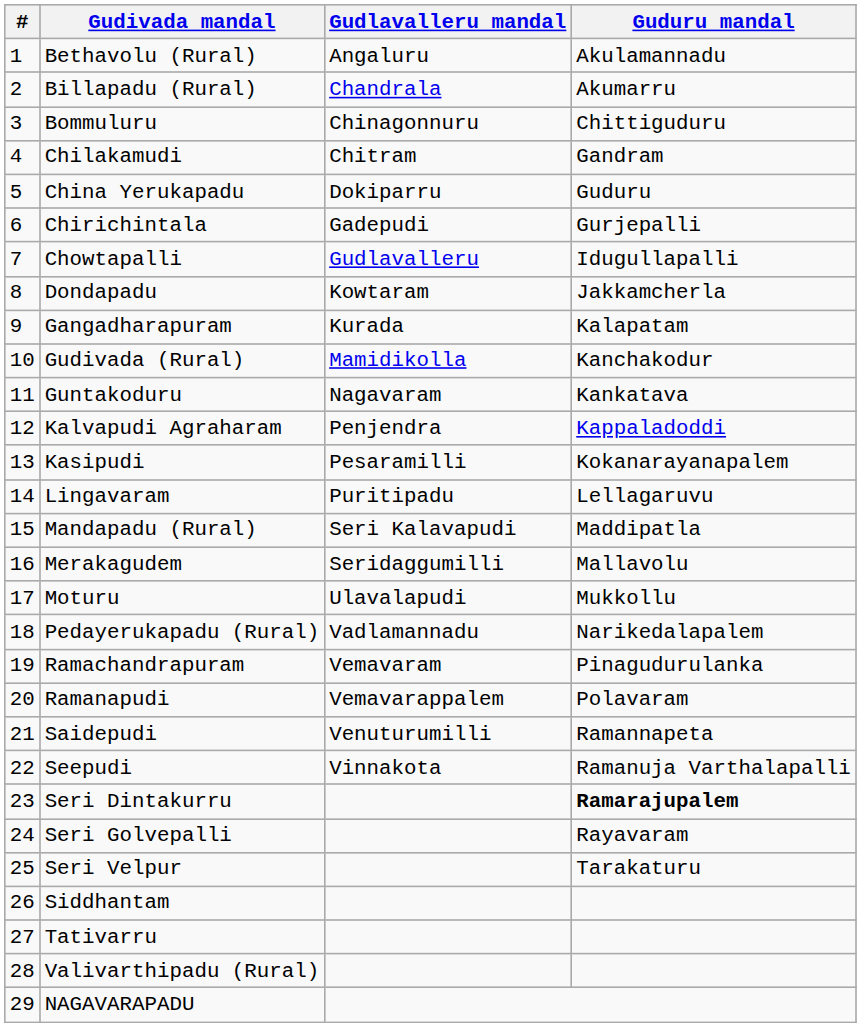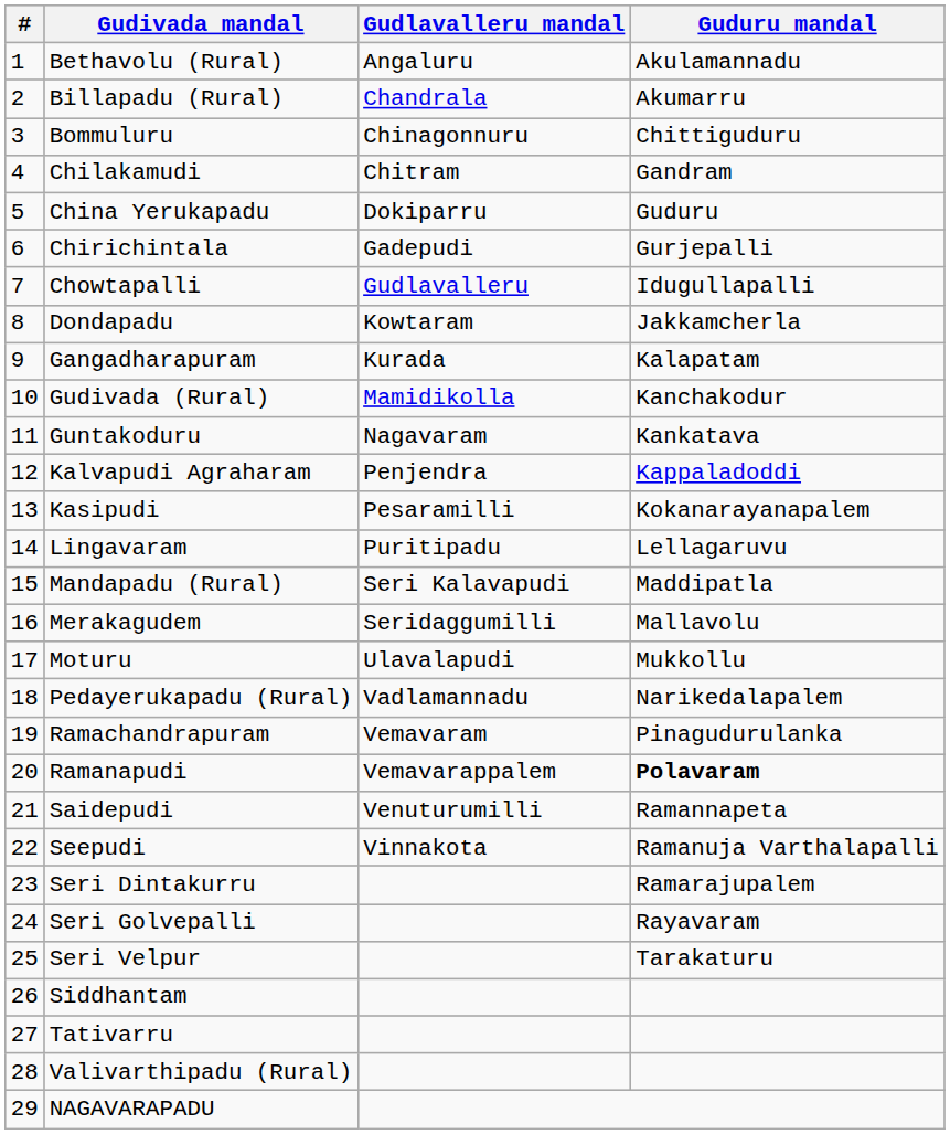Ramanapudi | Guduru mandal: normal -> bold
Seri Dintakurru | Guduru mandal: bold -> normal
